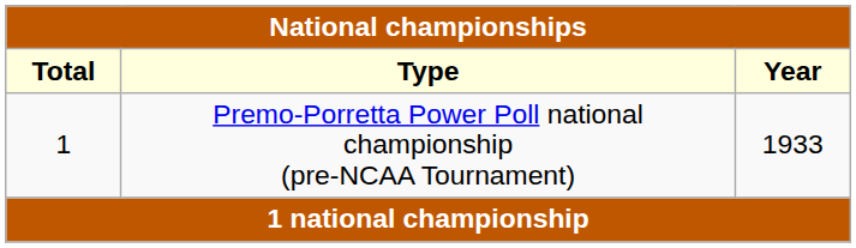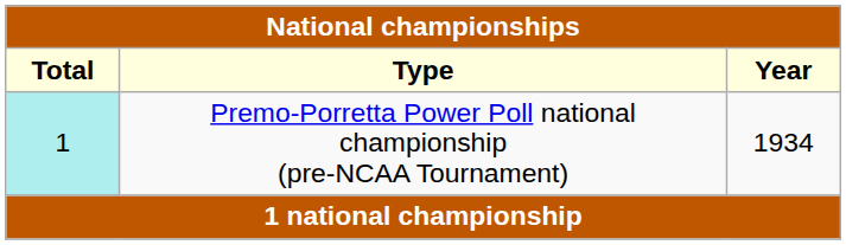row 3 | Total: no background -> paleturquoise background
row 3 | Year: 1933 -> 1934
